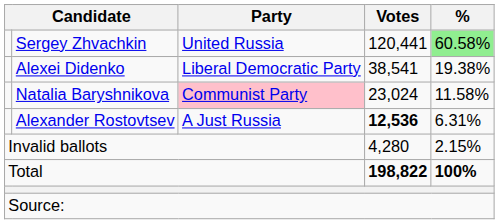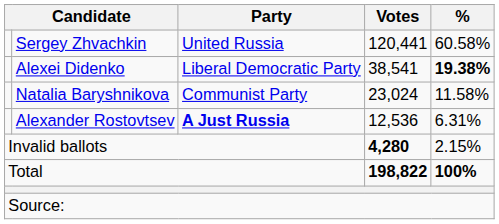Sergey Zhvachkin | %: lightgreen background -> no background
Alexei Didenko | %: normal -> bold
Natalia Baryshnikova | Party: pink background -> no background
Alexander Rostovtsev | Party: normal -> bold
Alexander Rostovtsev | Votes: bold -> normal
Invalid ballots | Votes: normal -> bold
